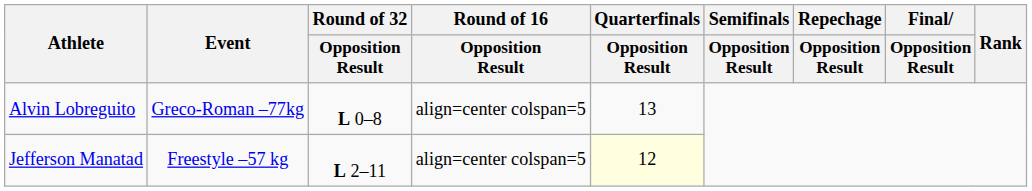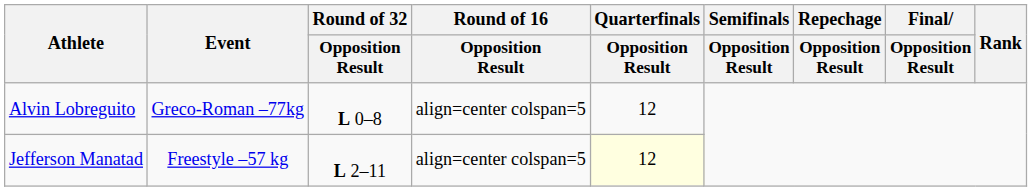Alvin Lobreguito | Quarterfinals / Opposition Result: 13 -> 12
